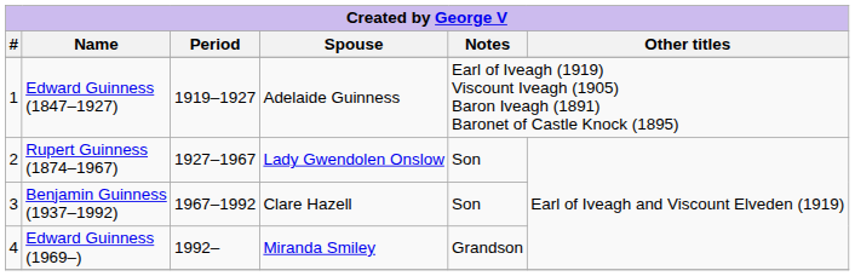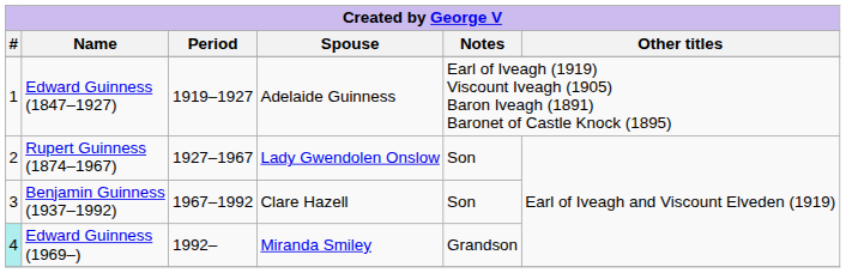Edward Guinness (1969–) | #: no background -> paleturquoise background
